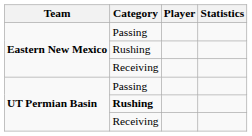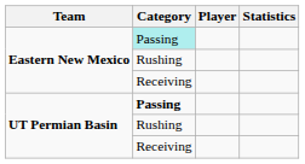Eastern New Mexico / Passing | Category: no background -> paleturquoise background
UT Permian Basin / Passing | Category: normal -> bold
UT Permian Basin / Rushing | Category: bold -> normal
